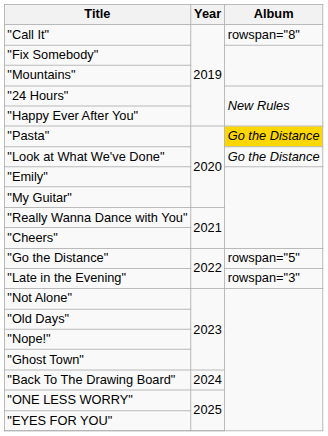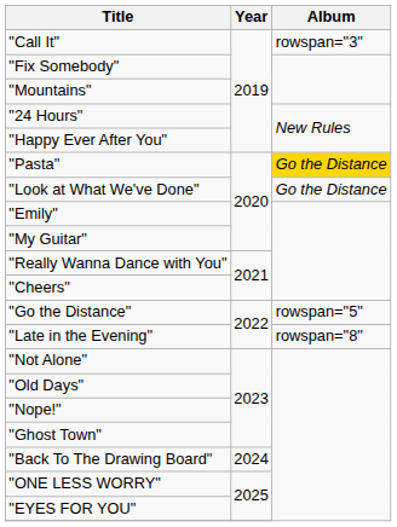"Call It" | Album: rowspan="8" -> rowspan="3"
"Late in the Evening" | Album: rowspan="3" -> rowspan="8"
